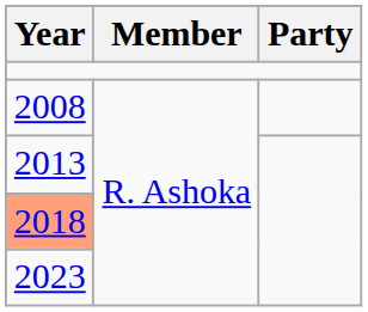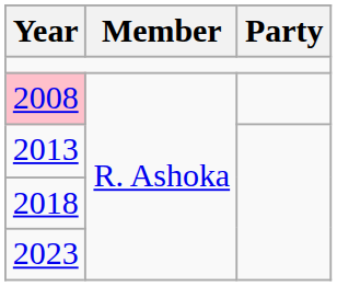2008 | Year: no background -> pink background
2018 | Year: lightsalmon background -> no background
